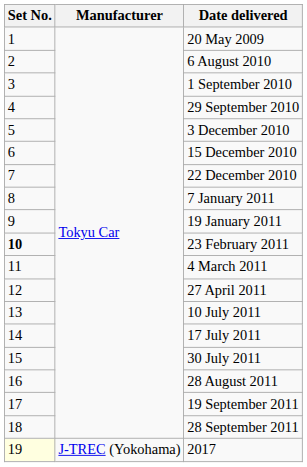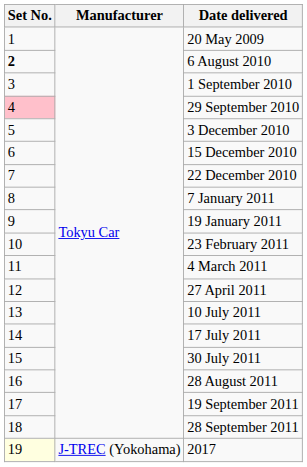6 August 2010 | Set No.: normal -> bold
29 September 2010 | Set No.: no background -> pink background
23 February 2011 | Set No.: bold -> normal
